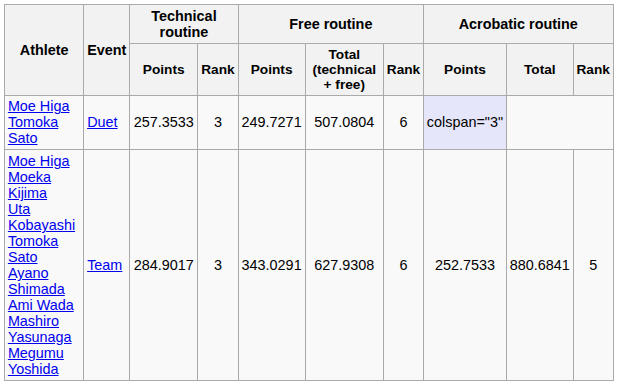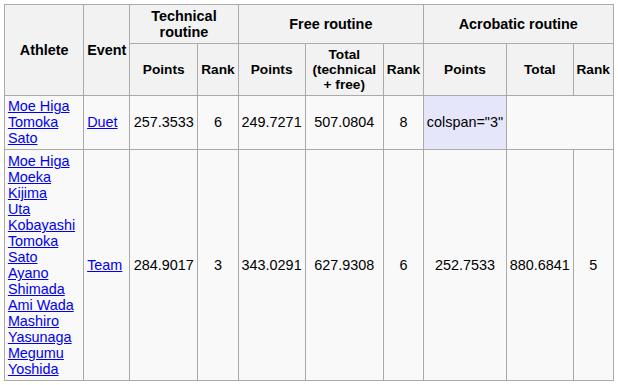Moe Higa Tomoka Sato | Technical routine / Rank: 3 -> 6
Moe Higa Tomoka Sato | Free routine / Rank: 6 -> 8
